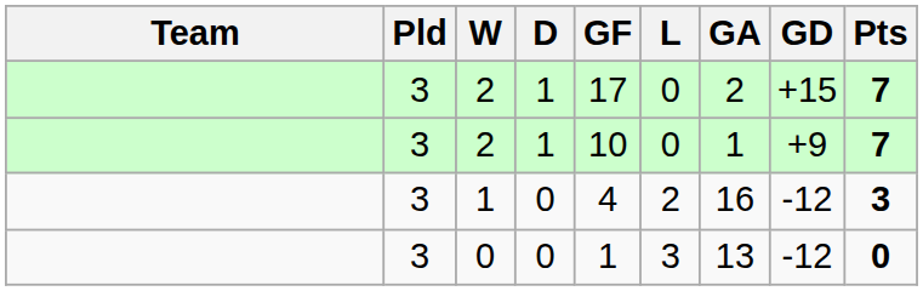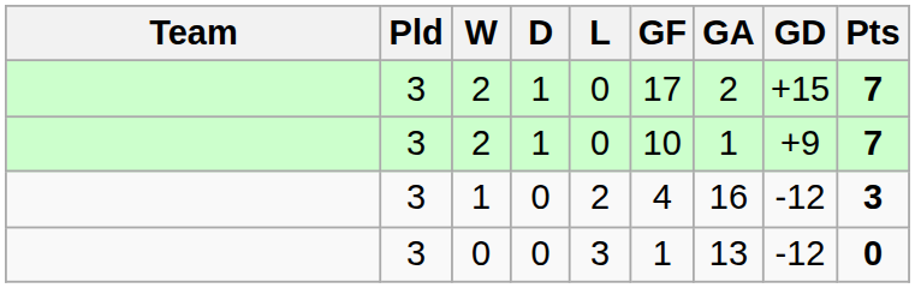columns swapped: L <-> GF
